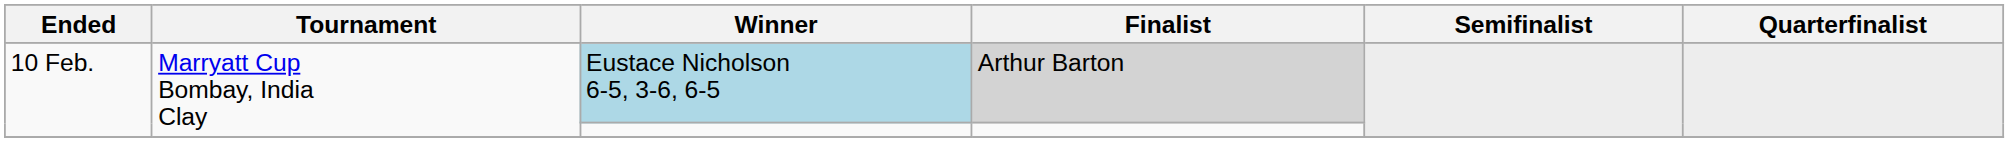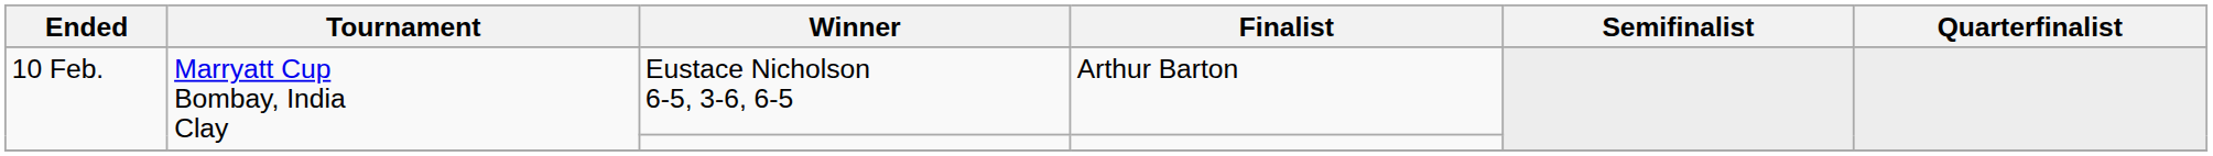Eustace Nicholson 6-5, 3-6, 6-5 | Winner: lightblue background -> no background
Eustace Nicholson 6-5, 3-6, 6-5 | Finalist: lightgrey background -> no background
